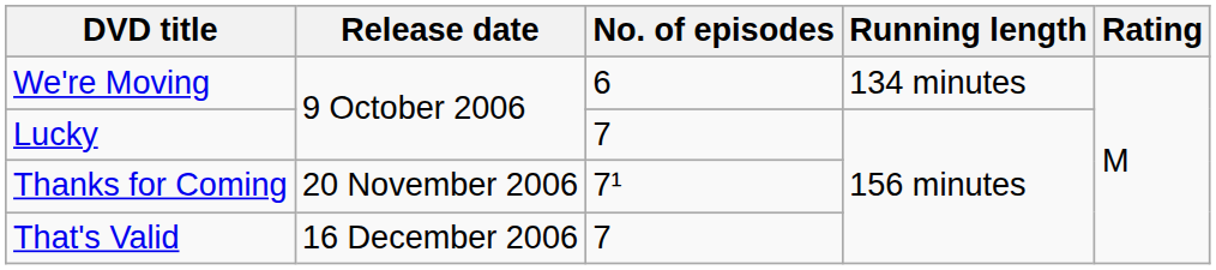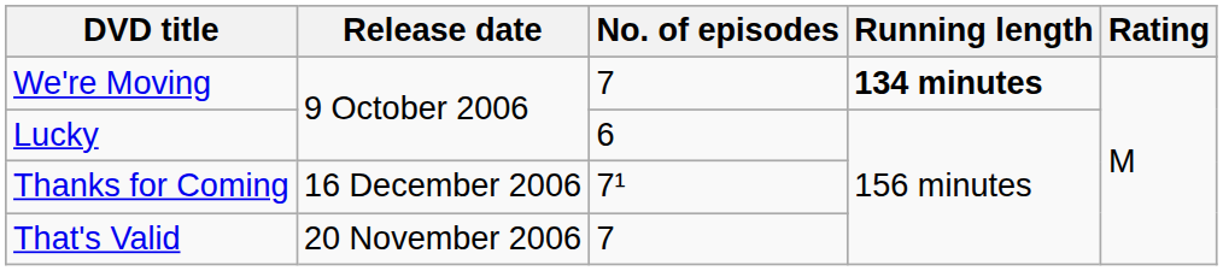We're Moving | No. of episodes: 6 -> 7
We're Moving | Running length: normal -> bold
Lucky | No. of episodes: 7 -> 6
Thanks for Coming | Release date: 20 November 2006 -> 16 December 2006
That's Valid | Release date: 16 December 2006 -> 20 November 2006
